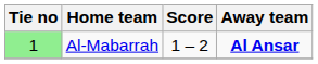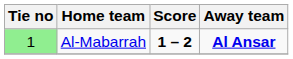Al-Mabarrah | Score: normal -> bold
